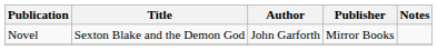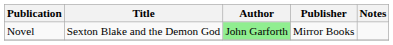Novel | Author: no background -> lightgreen background
